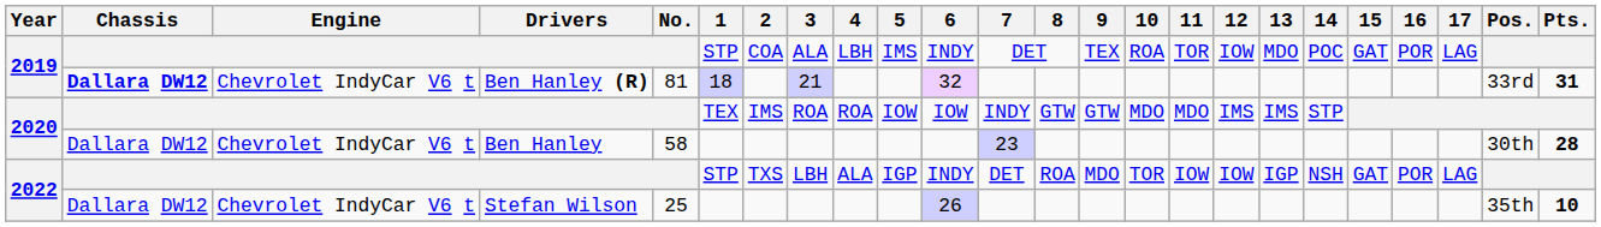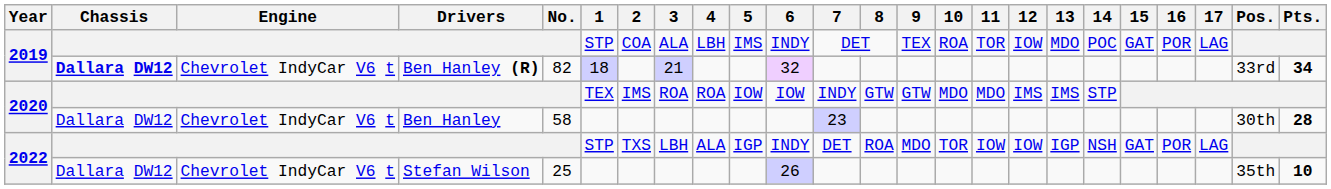Ben Hanley (R) | No.: 81 -> 82
Ben Hanley (R) | Pts.: 31 -> 34
